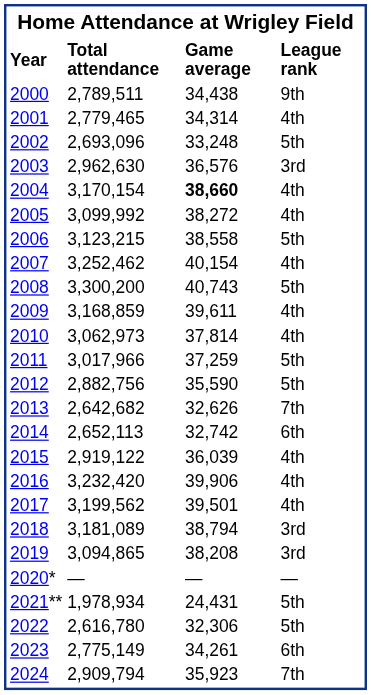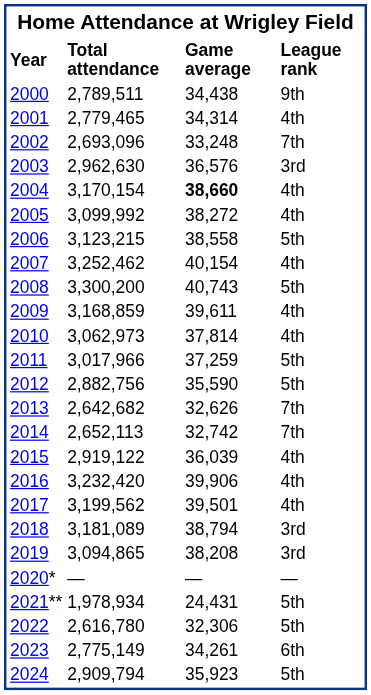2002 | column 4: 5th -> 7th
2014 | column 4: 6th -> 7th
2024 | column 4: 7th -> 5th
